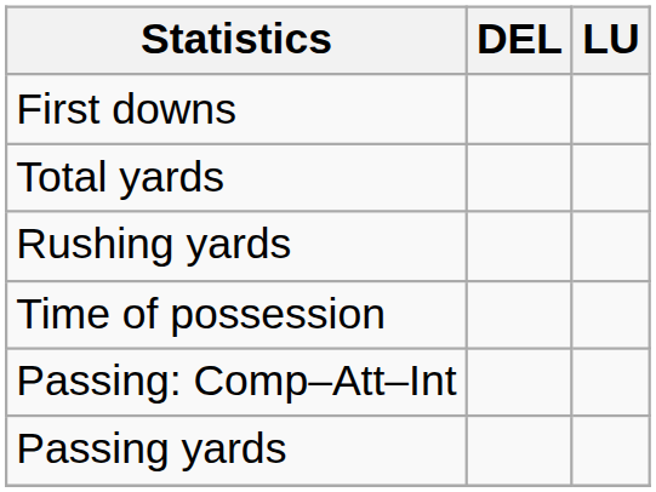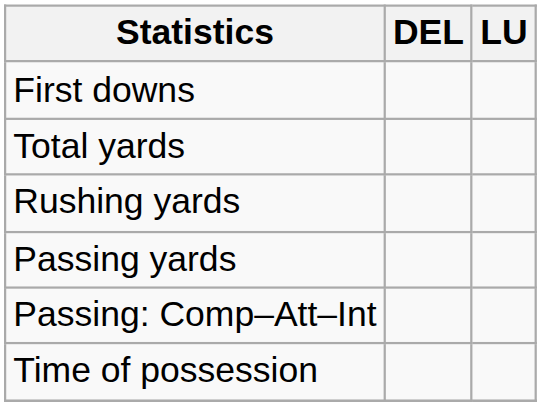rows swapped: Passing yards <-> Time of possession
